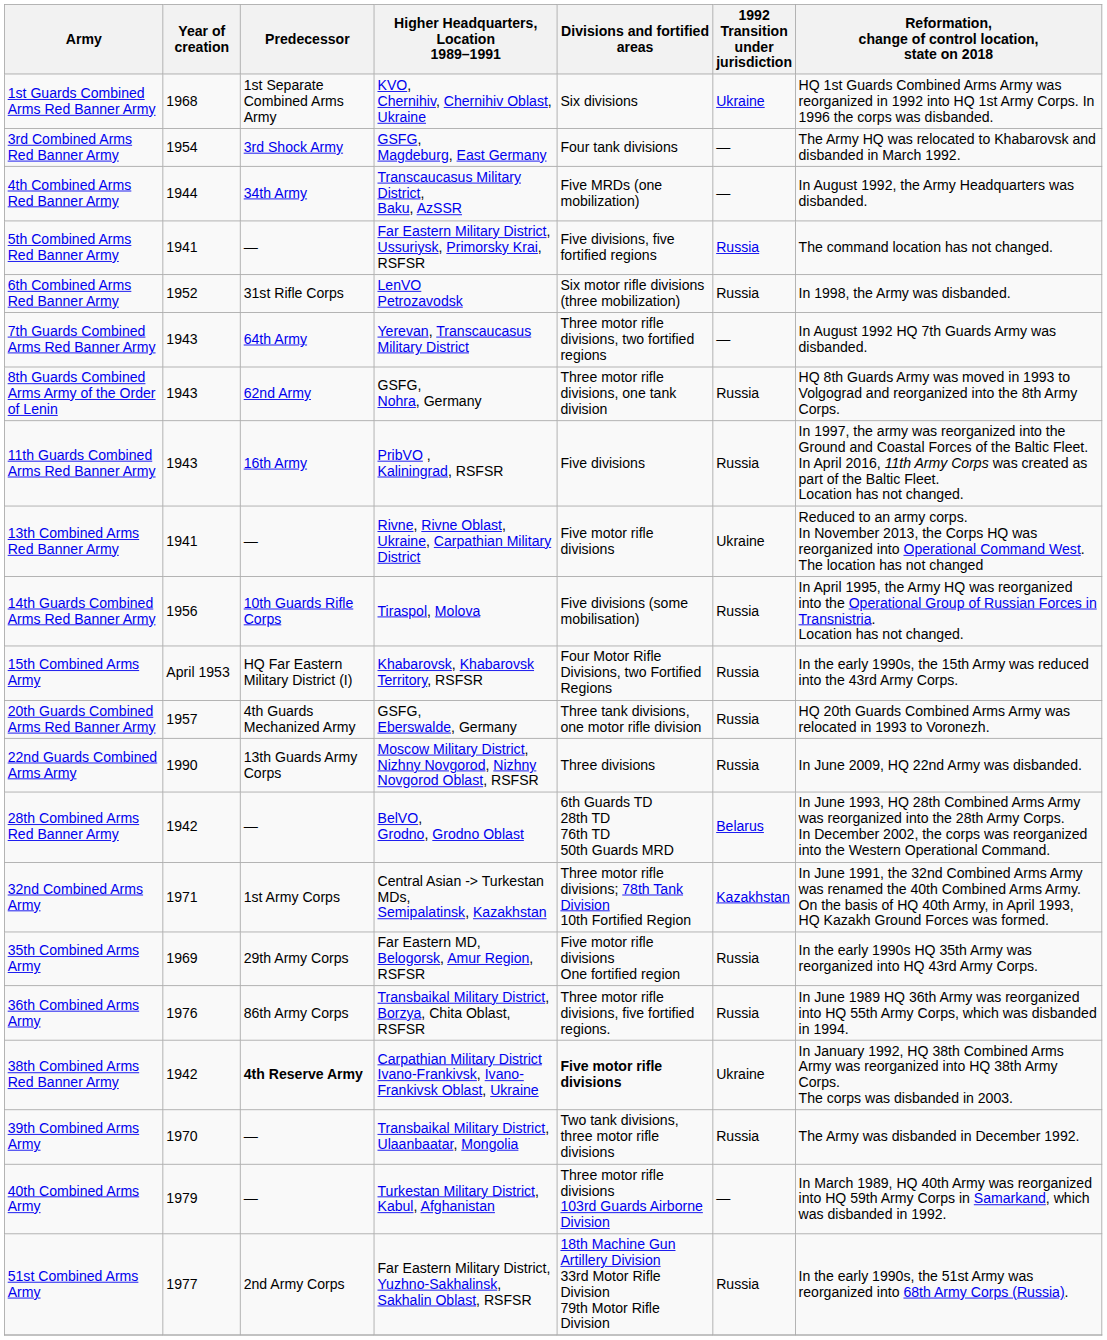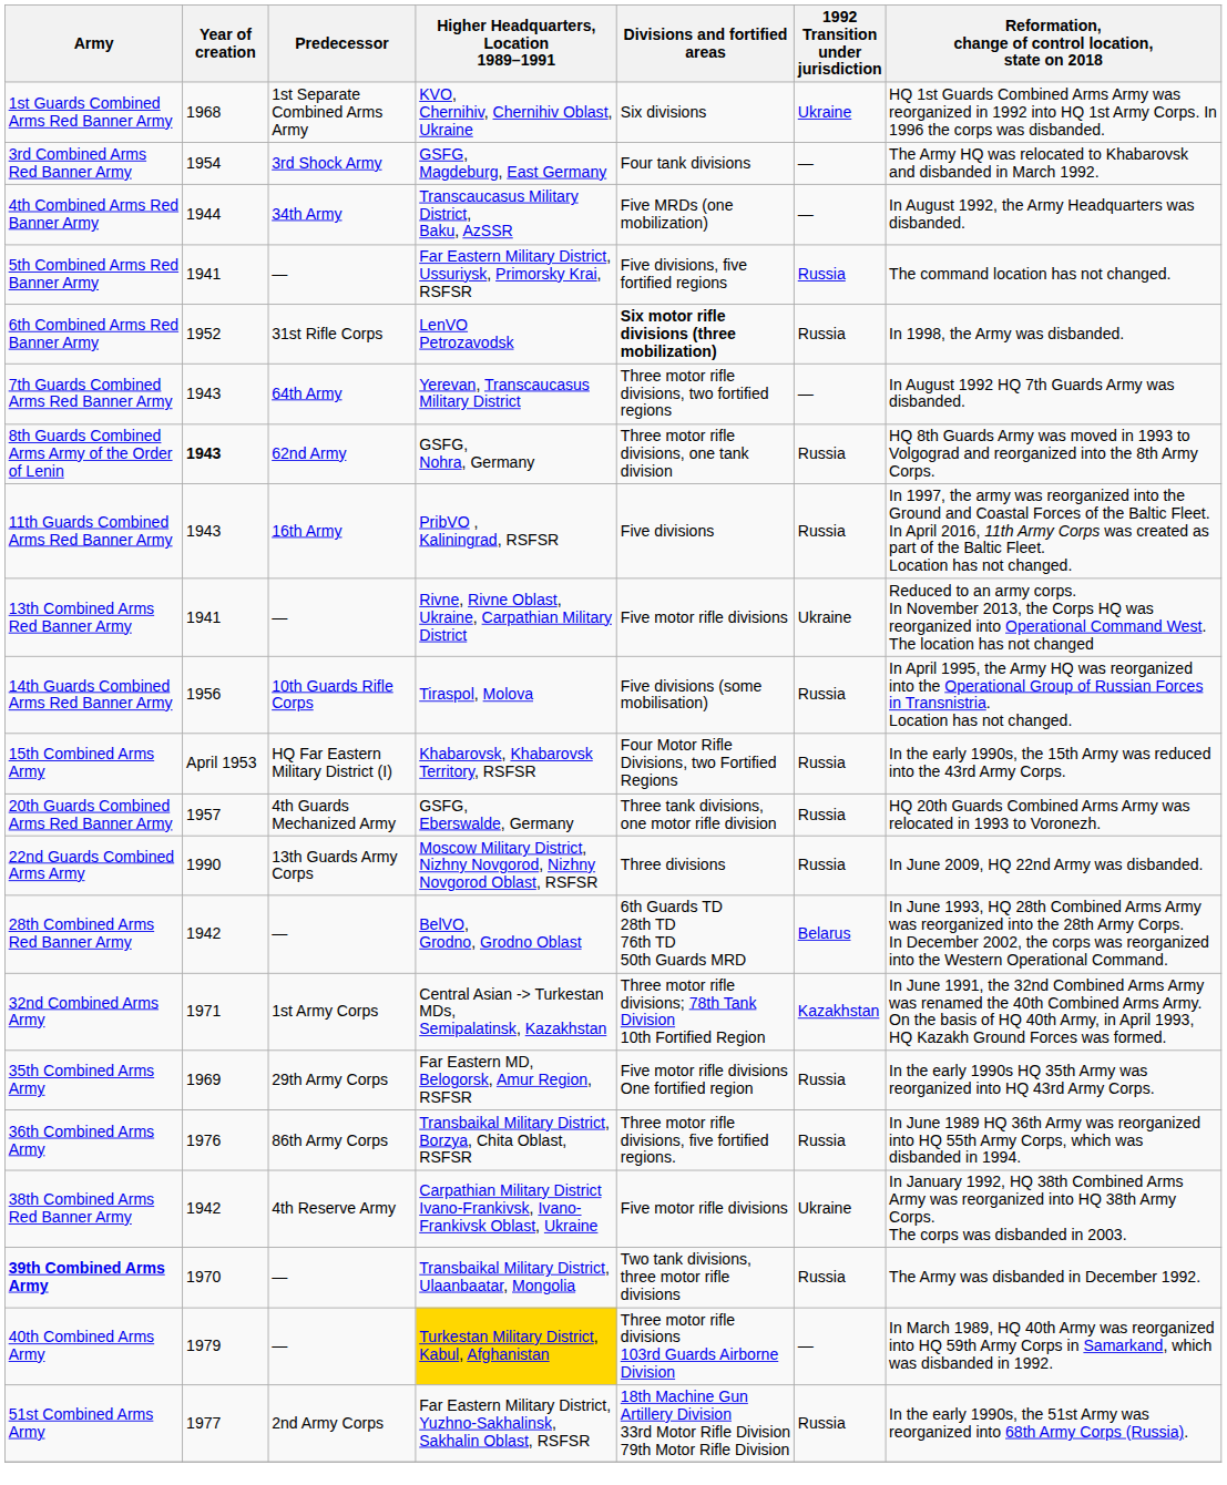row 6 | Divisions and fortified areas: normal -> bold
row 8 | Year of creation: normal -> bold
row 19 | Predecessor: bold -> normal
row 19 | Divisions and fortified areas: bold -> normal
row 20 | Army: normal -> bold
row 21 | Higher Headquarters, Location 1989–1991: no background -> gold background
